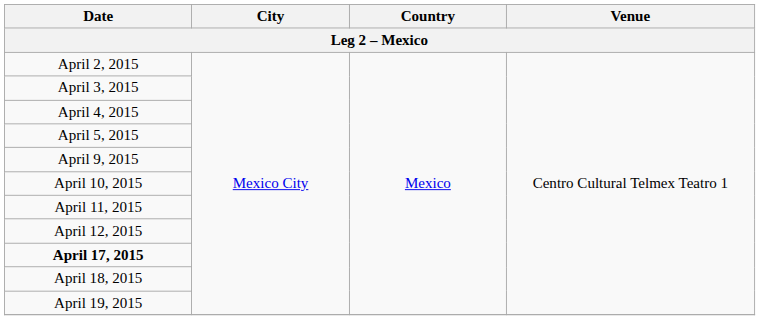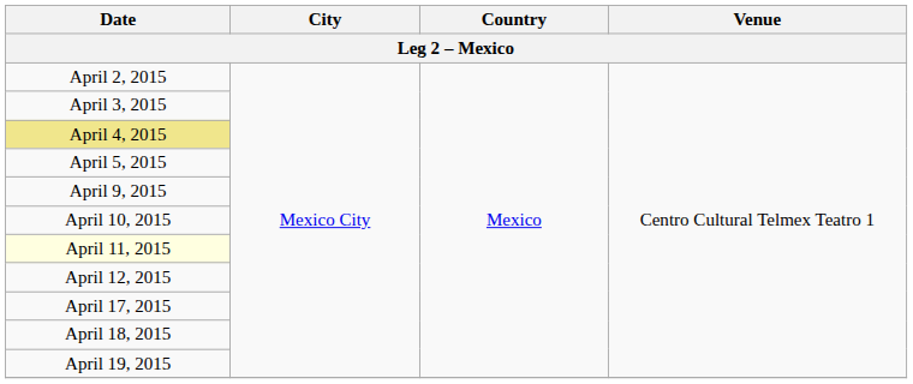April 4, 2015 | Date: no background -> khaki background
April 11, 2015 | Date: no background -> lightyellow background
April 17, 2015 | Date: bold -> normal
